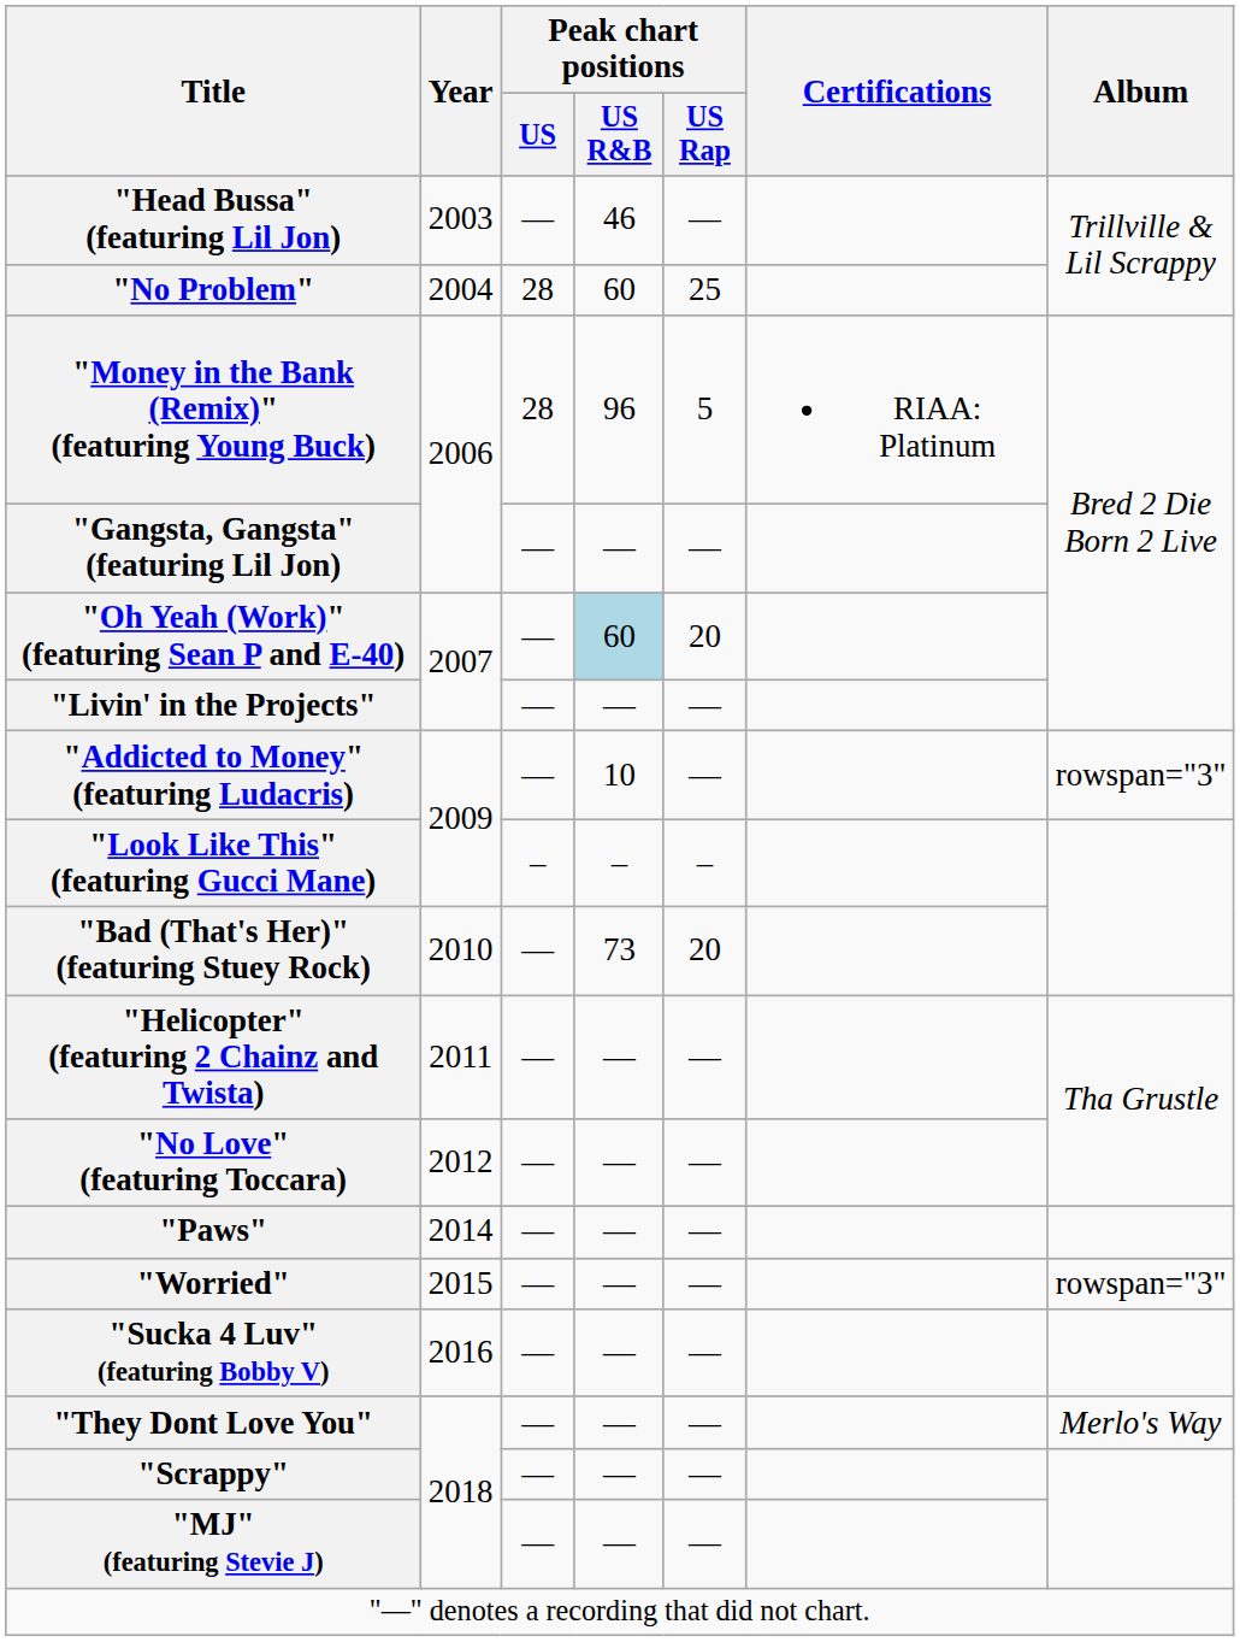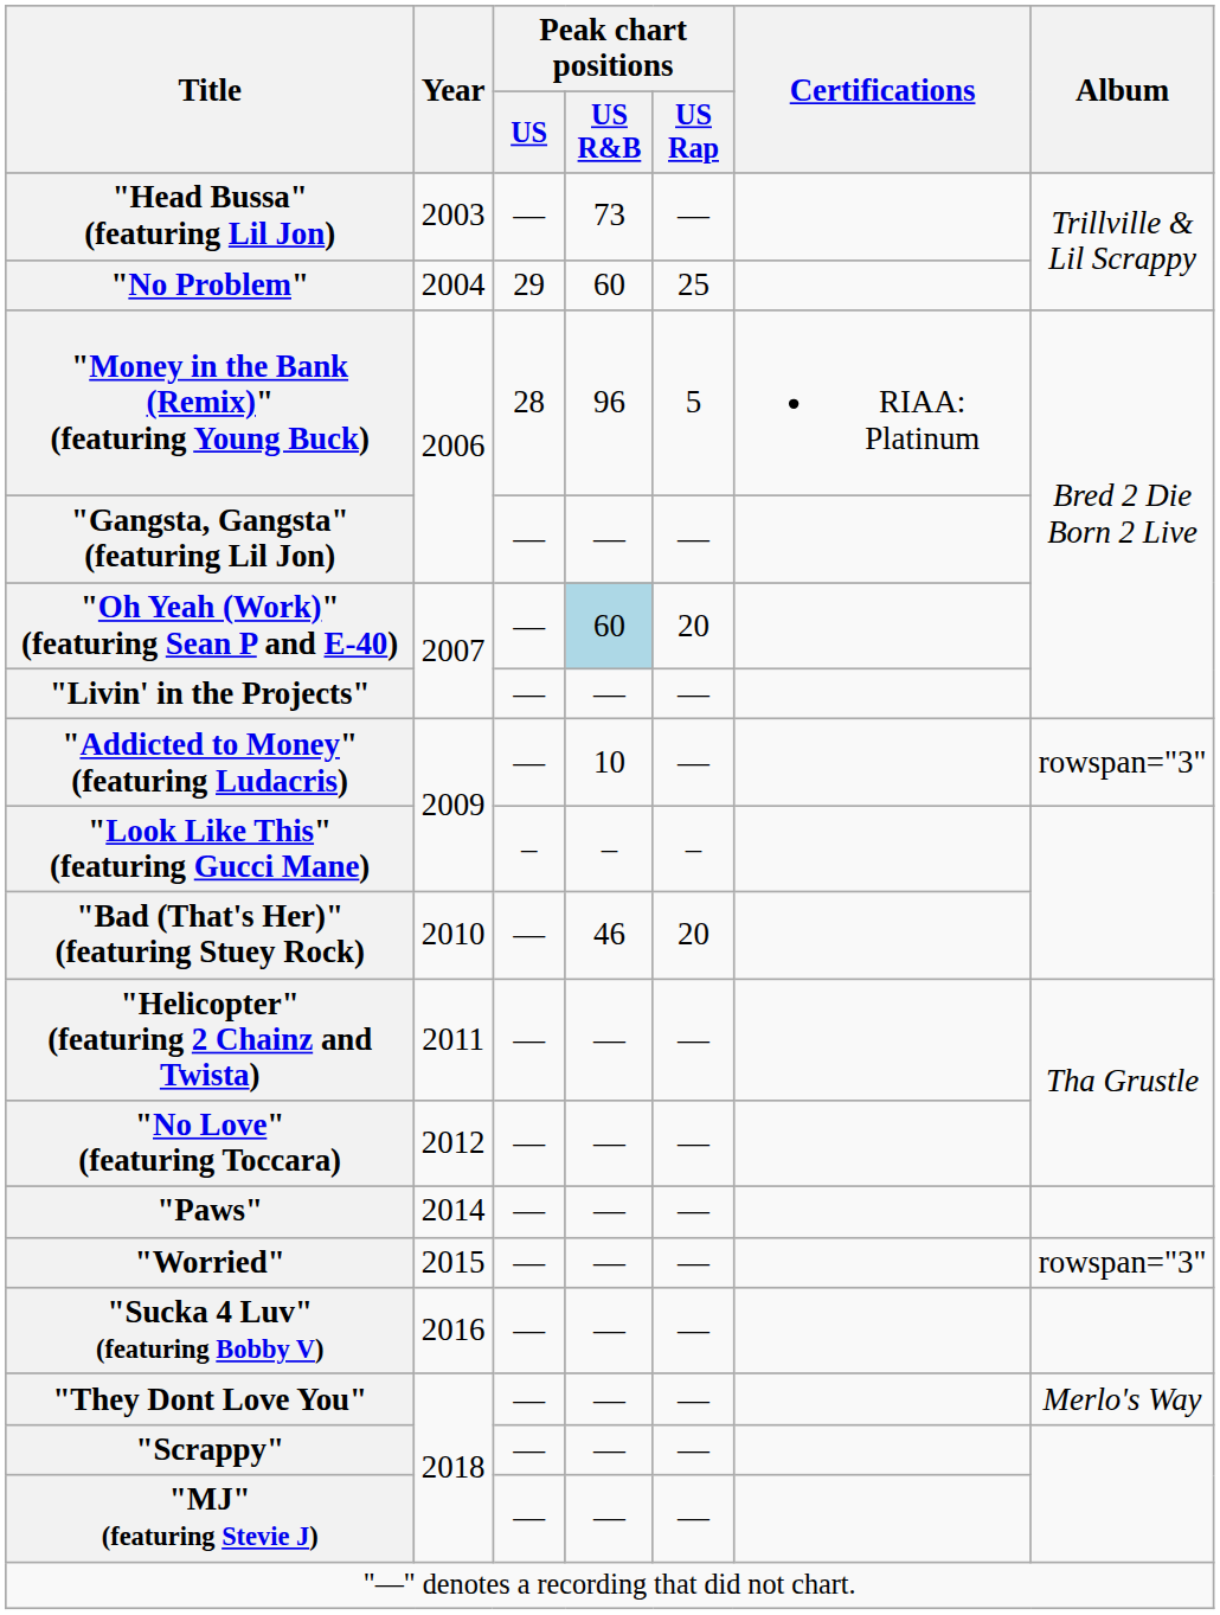"Head Bussa" (featuring Lil Jon) | Peak chart positions / US R&B: 46 -> 73
"No Problem" | Peak chart positions / US: 28 -> 29
"Bad (That's Her)" (featuring Stuey Rock) | Peak chart positions / US R&B: 73 -> 46
